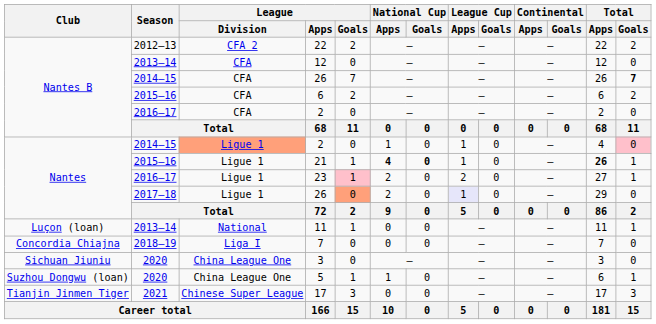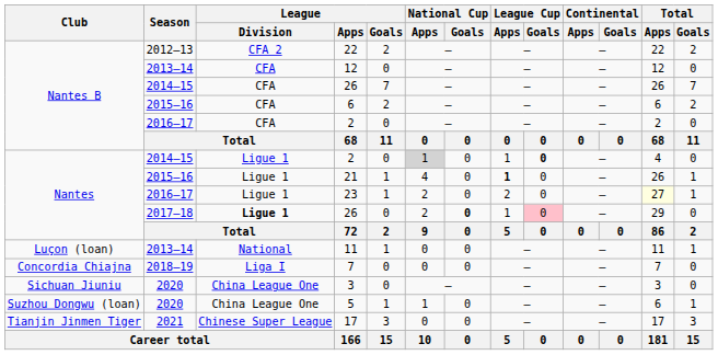2014–15 / 26 | Total / Goals: bold -> normal
2014–15 / 2 | League / Division: lightsalmon background -> no background
2014–15 / 2 | National Cup / Apps: no background -> lightgrey background
2014–15 / 2 | League Cup / Goals: normal -> bold
2014–15 / 2 | Total / Goals: pink background -> no background
21 | National Cup / Apps: bold -> normal
21 | National Cup / Goals: bold -> normal
21 | League Cup / Apps: normal -> bold
21 | Total / Apps: bold -> normal
23 | League / Goals: pink background -> no background
23 | Total / Apps: no background -> lightyellow background
2017–18 / 26 | League / Division: normal -> bold
2017–18 / 26 | League / Goals: lightsalmon background -> no background
2017–18 / 26 | National Cup / Goals: normal -> bold
2017–18 / 26 | League Cup / Apps: lavender background -> no background
2017–18 / 26 | League Cup / Goals: no background -> pink background
